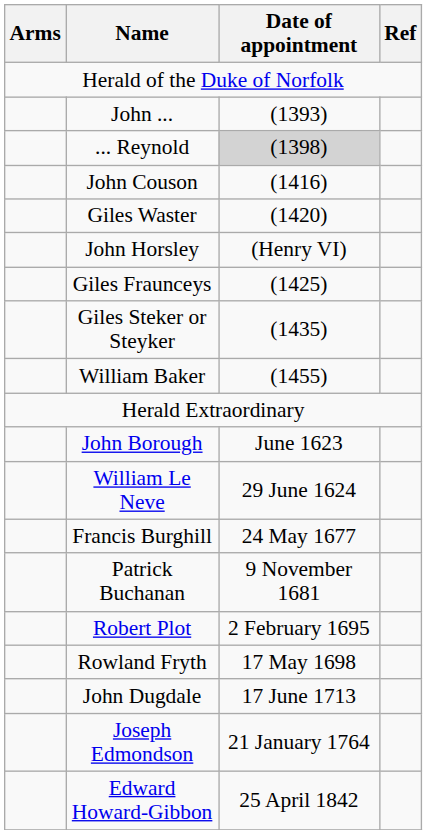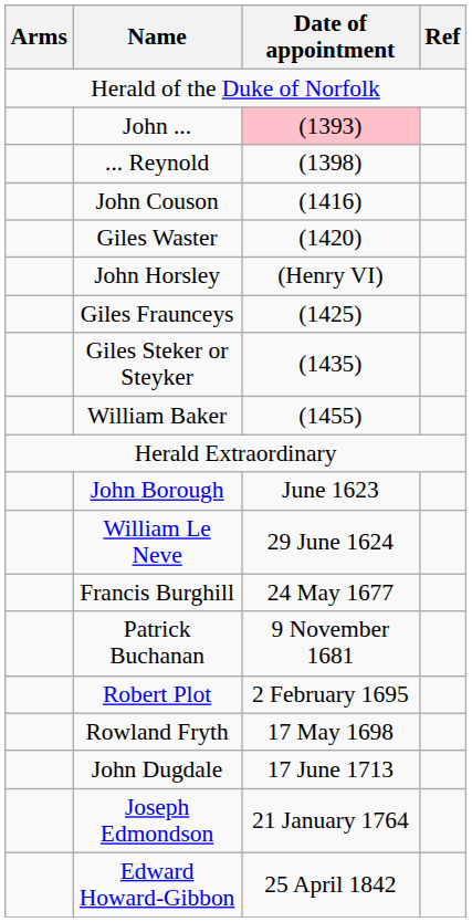John ... | Date of appointment: no background -> pink background
... Reynold | Date of appointment: lightgrey background -> no background
